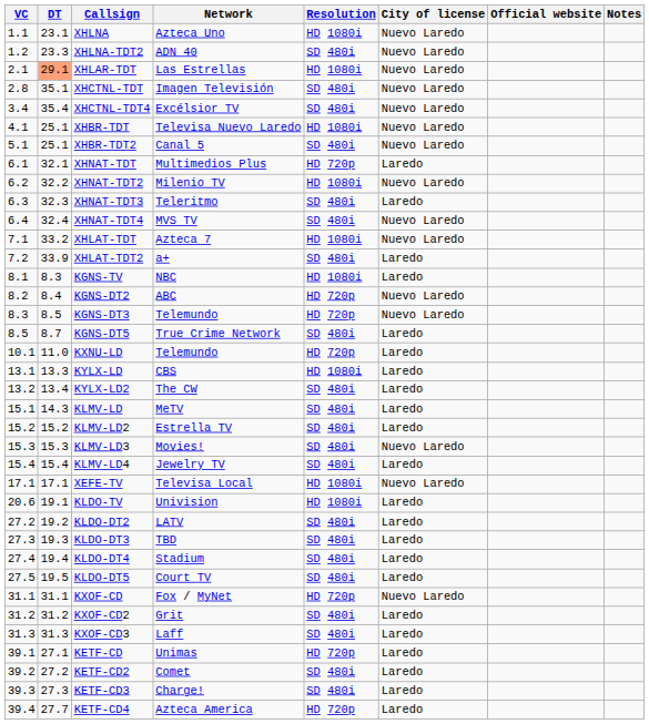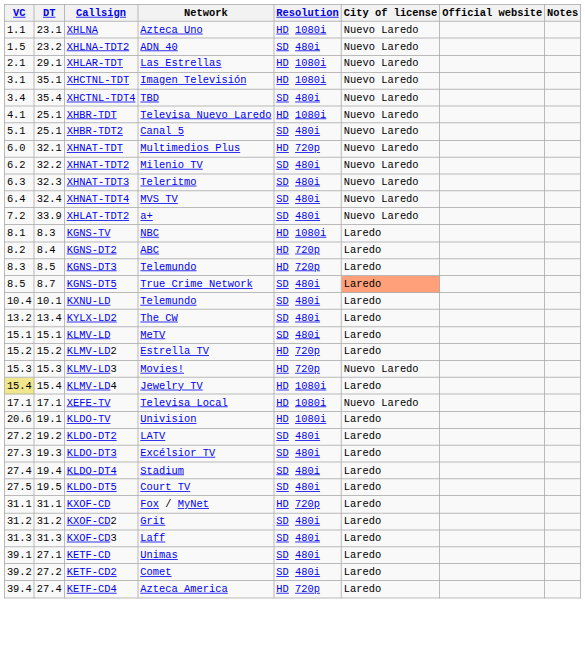XHLNA-TDT2 | VC: 1.2 -> 1.5
XHLNA-TDT2 | DT: 23.3 -> 23.2
XHLAR-TDT | DT: lightsalmon background -> no background
XHCTNL-TDT | VC: 2.8 -> 3.1
XHCTNL-TDT | Resolution: SD 480i -> HD 1080i
XHCTNL-TDT4 | Network: Excélsior TV -> TBD
XHNAT-TDT | VC: 6.1 -> 6.0
XHNAT-TDT | City of license: Laredo -> Nuevo Laredo
XHNAT-TDT2 | Resolution: HD 1080i -> SD 480i
XHNAT-TDT3 | City of license: Laredo -> Nuevo Laredo
- row: 7.1 | 33.2 | XHLAT-TDT | Azteca 7 | HD 1080i | Nuevo Laredo
XHLAT-TDT2 | City of license: Laredo -> Nuevo Laredo
KGNS-DT2 | City of license: Nuevo Laredo -> Laredo
KGNS-DT3 | City of license: Nuevo Laredo -> Laredo
KGNS-DT5 | City of license: no background -> lightsalmon background
KXNU-LD | VC: 10.1 -> 10.4
KXNU-LD | DT: 11.0 -> 10.1
KXNU-LD | Resolution: HD 720p -> SD 480i
- row: 13.1 | 13.3 | KYLX-LD | CBS | HD 1080i | Laredo
KLMV-LD | DT: 14.3 -> 15.1
KLMV-LD2 | Resolution: SD 480i -> HD 720p
KLMV-LD3 | Resolution: SD 480i -> HD 720p
KLMV-LD4 | VC: no background -> khaki background
KLMV-LD4 | Resolution: SD 480i -> HD 1080i
KLDO-DT3 | Network: TBD -> Excélsior TV
KXOF-CD | City of license: Nuevo Laredo -> Laredo
KETF-CD | Resolution: HD 720p -> SD 480i
- row: 39.3 | 27.3 | KETF-CD3 | Charge! | SD 480i | Laredo
KETF-CD4 | DT: 27.7 -> 27.4
